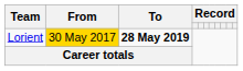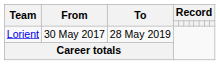Lorient | From: gold background -> no background
Lorient | To: bold -> normal
